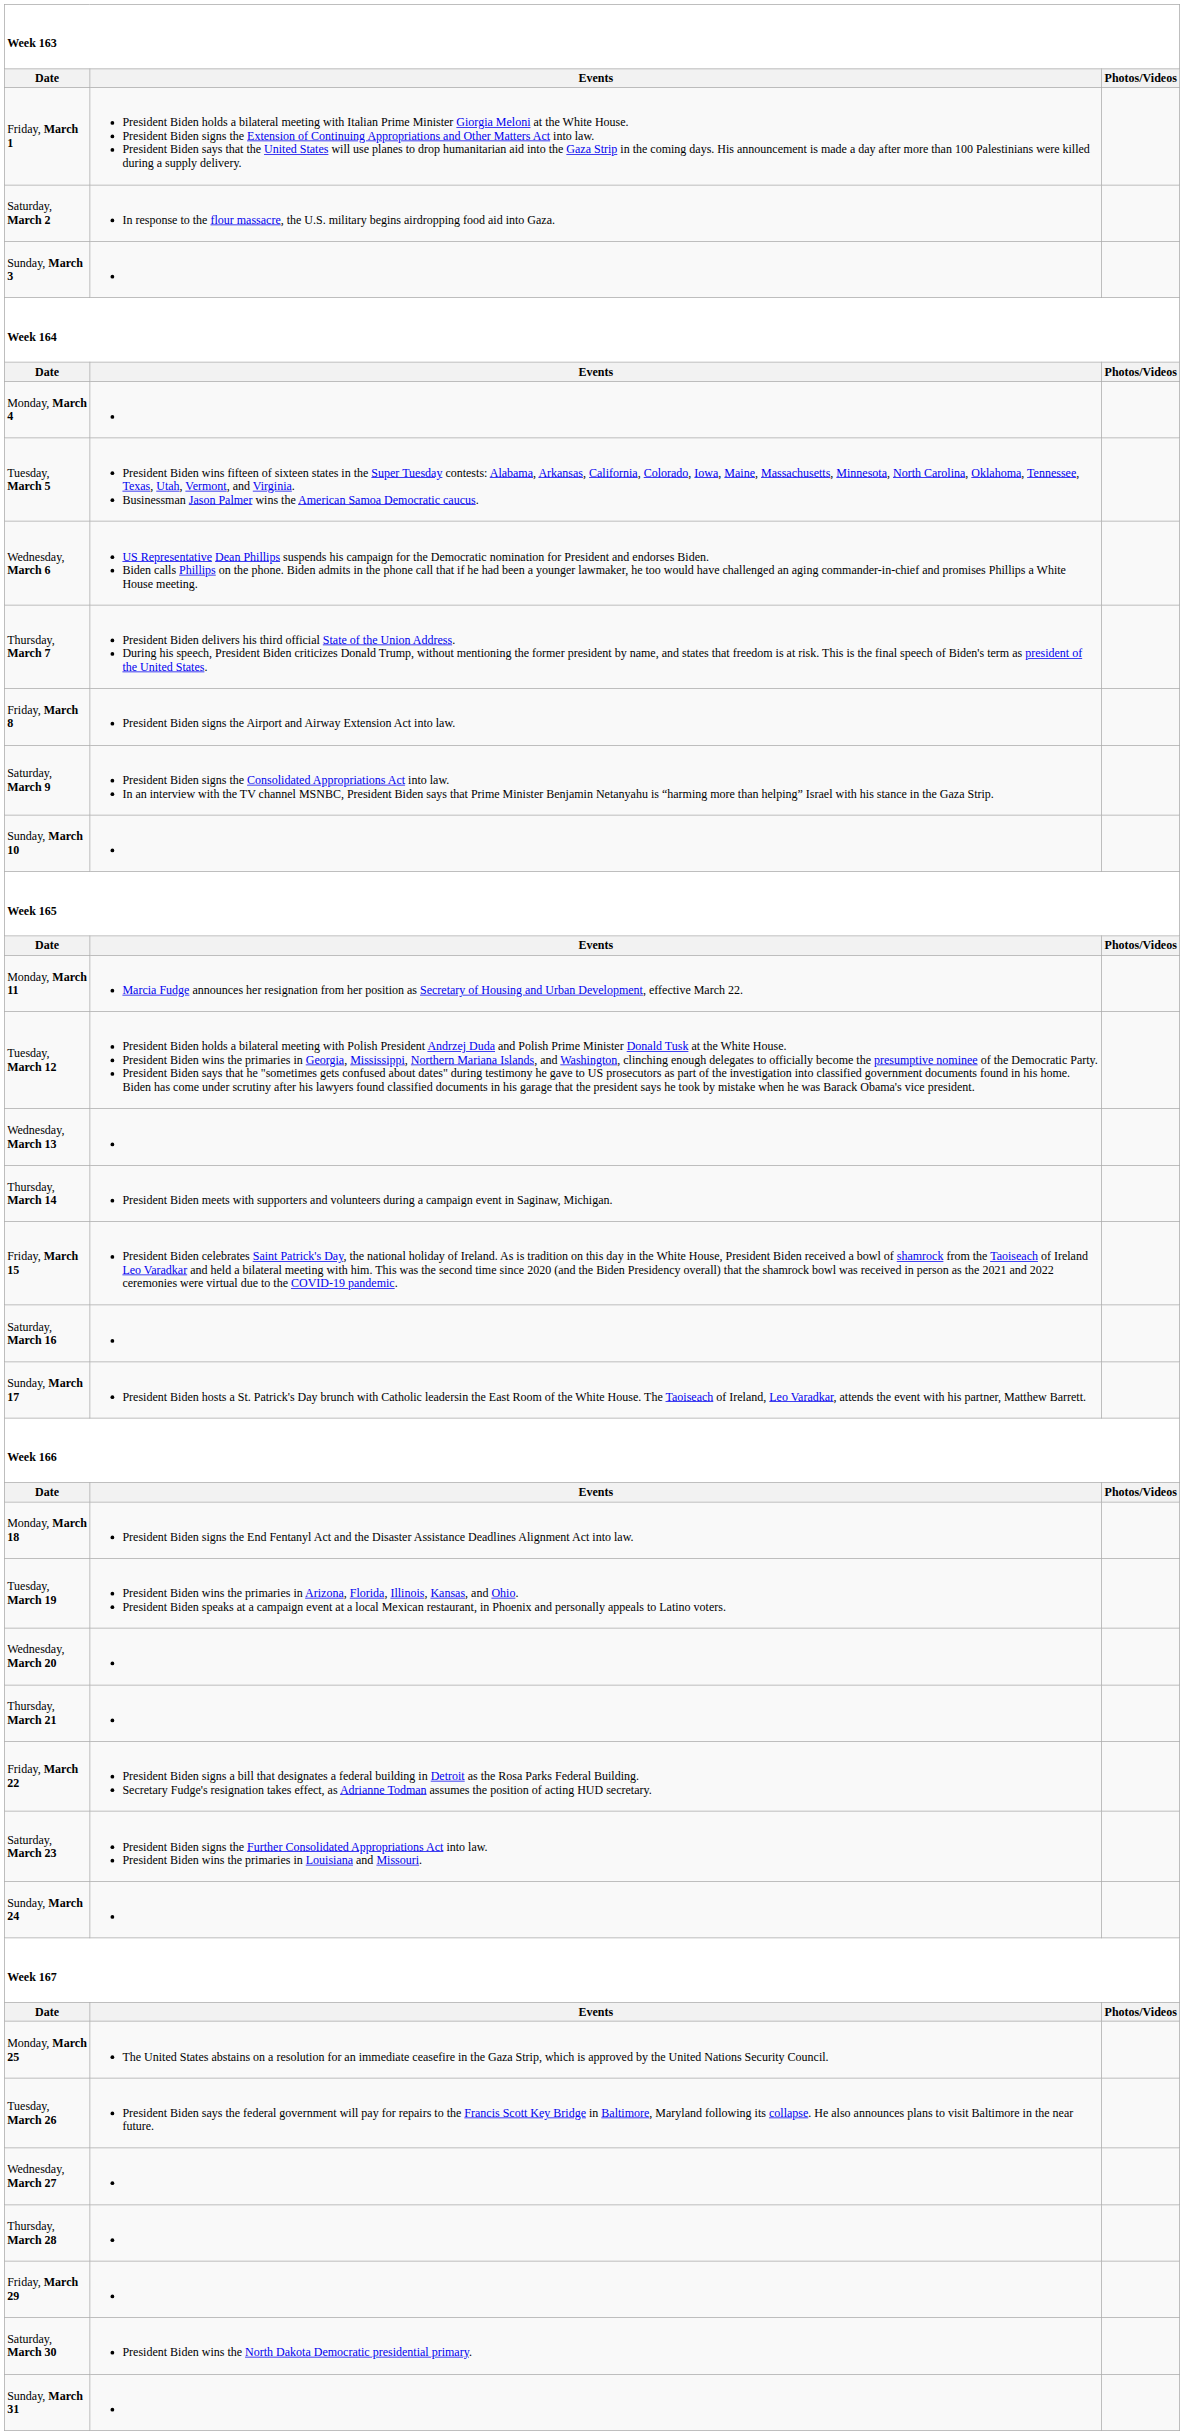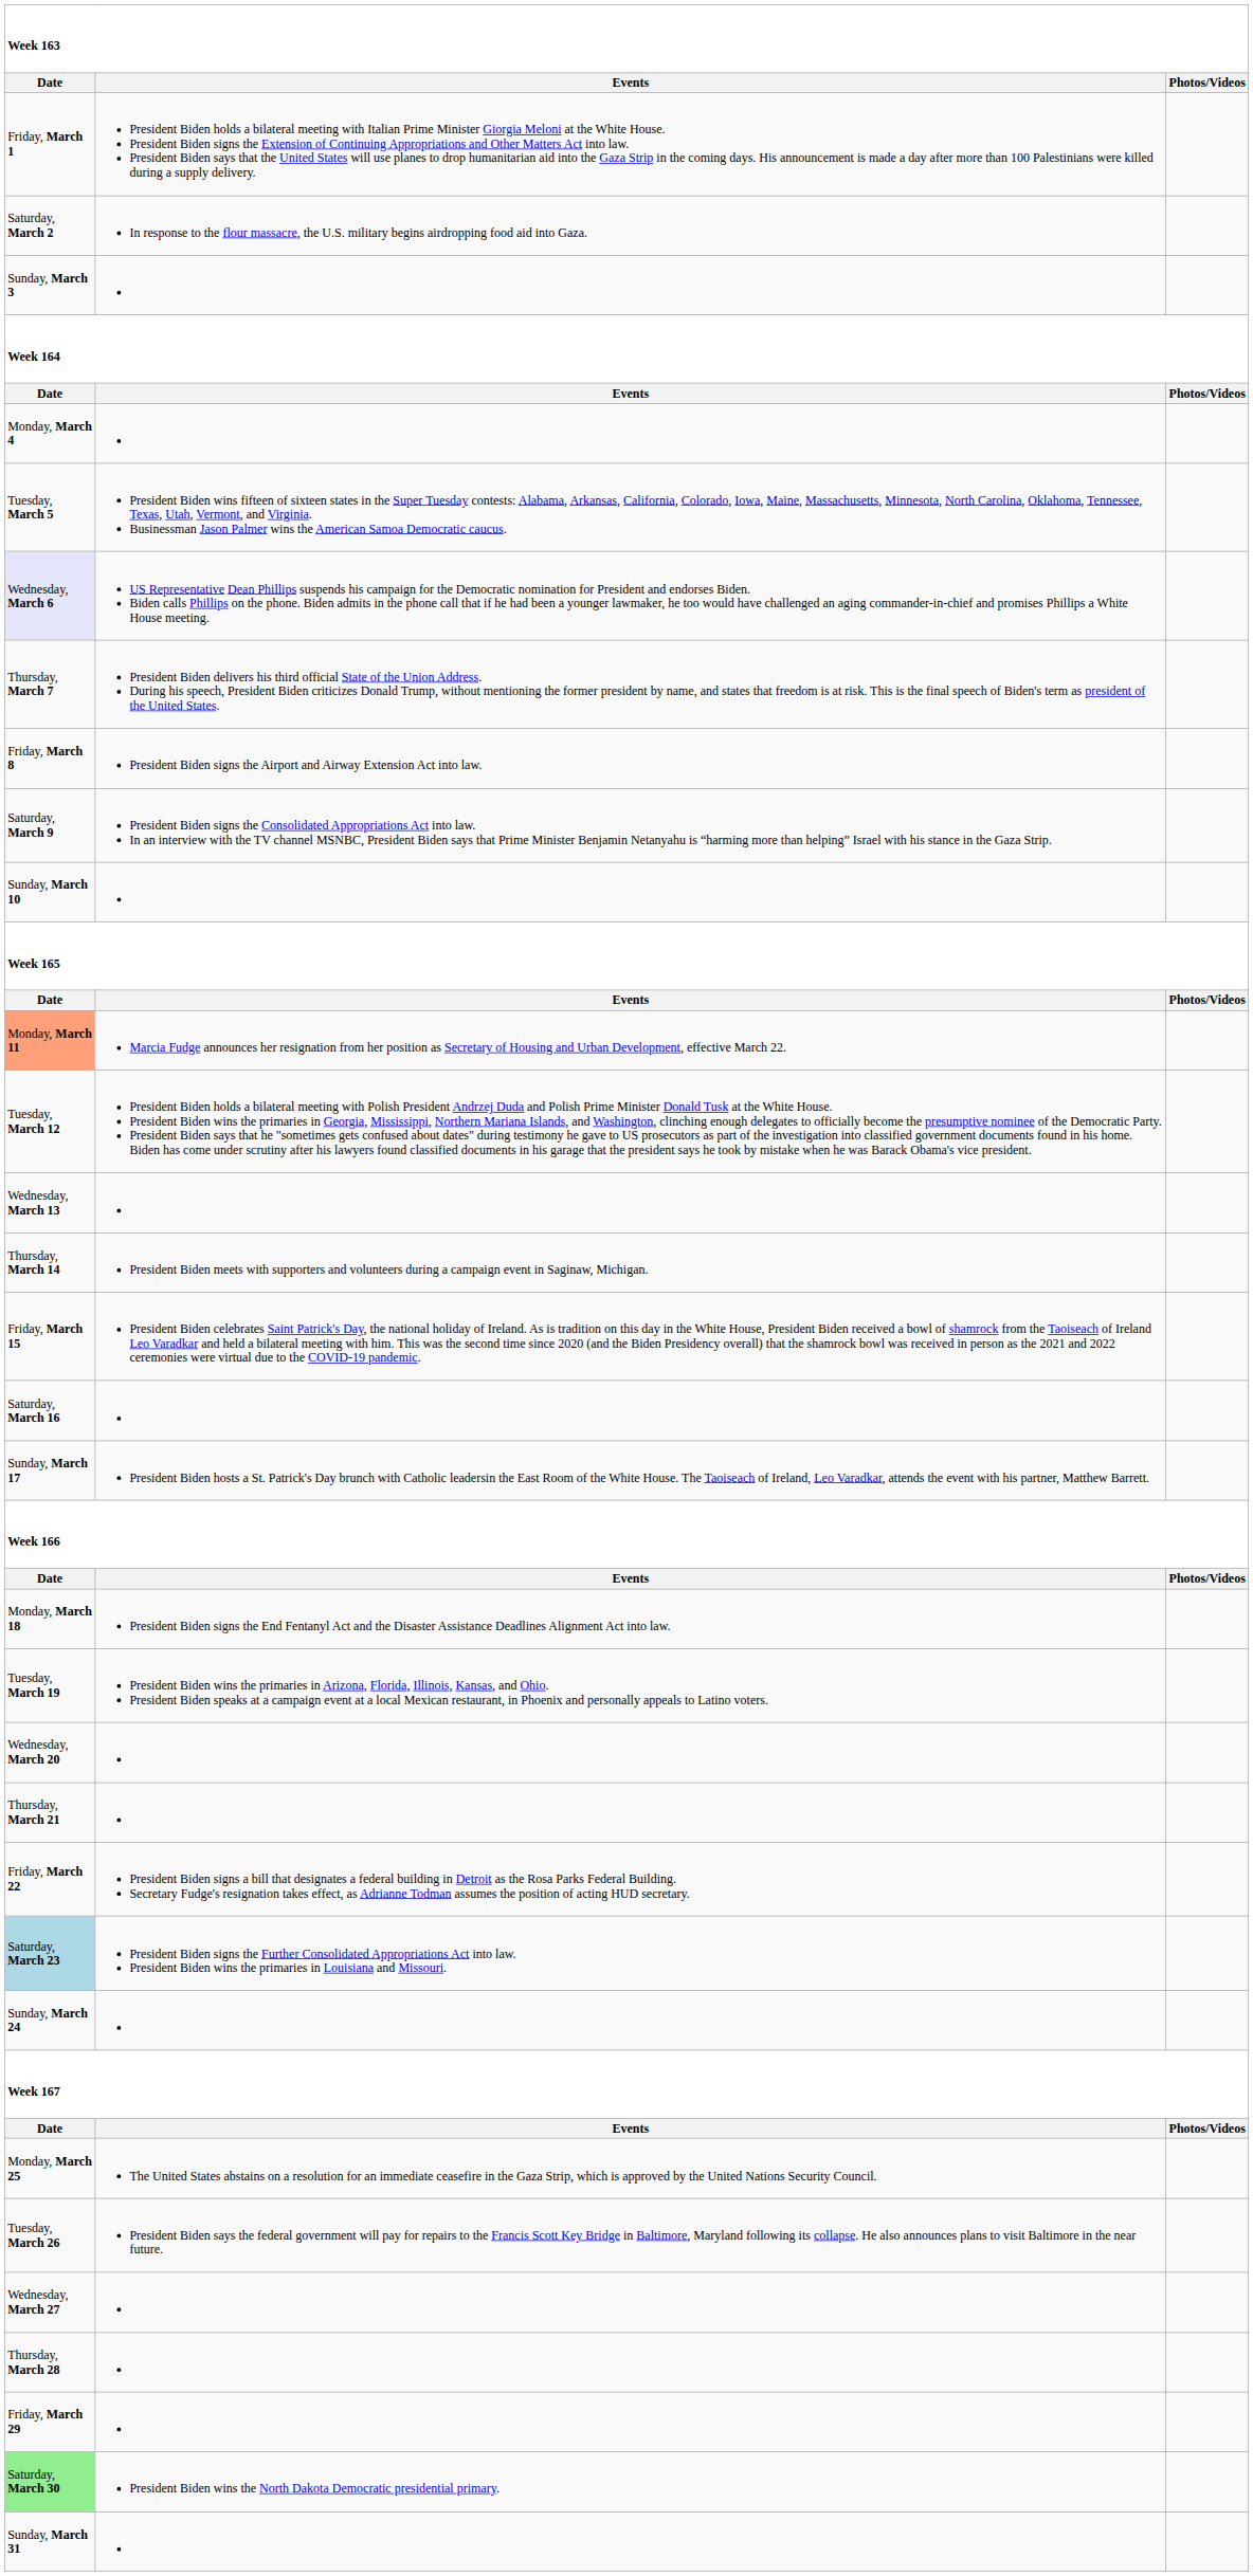Wednesday, March 6 | column 1: no background -> lavender background
Monday, March 11 | column 1: no background -> lightsalmon background
Saturday, March 23 | column 1: no background -> lightblue background
Saturday, March 30 | column 1: no background -> lightgreen background
